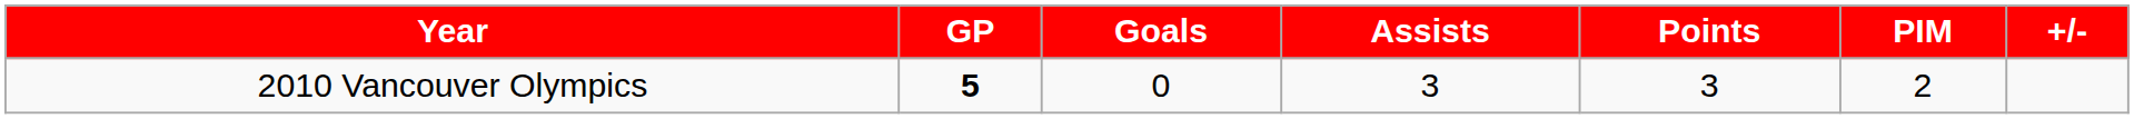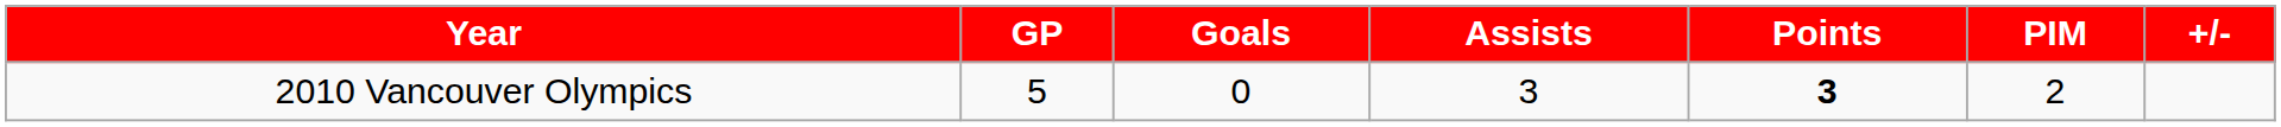2010 Vancouver Olympics | GP: bold -> normal
2010 Vancouver Olympics | Points: normal -> bold
